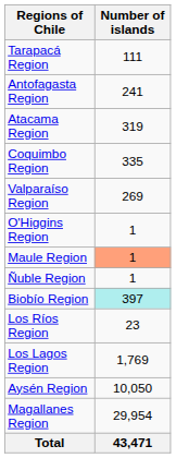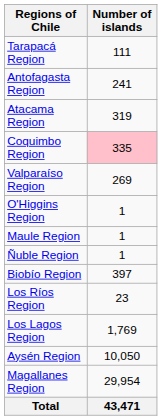Coquimbo Region | Number of islands: no background -> pink background
Maule Region | Number of islands: lightsalmon background -> no background
Biobío Region | Number of islands: paleturquoise background -> no background
